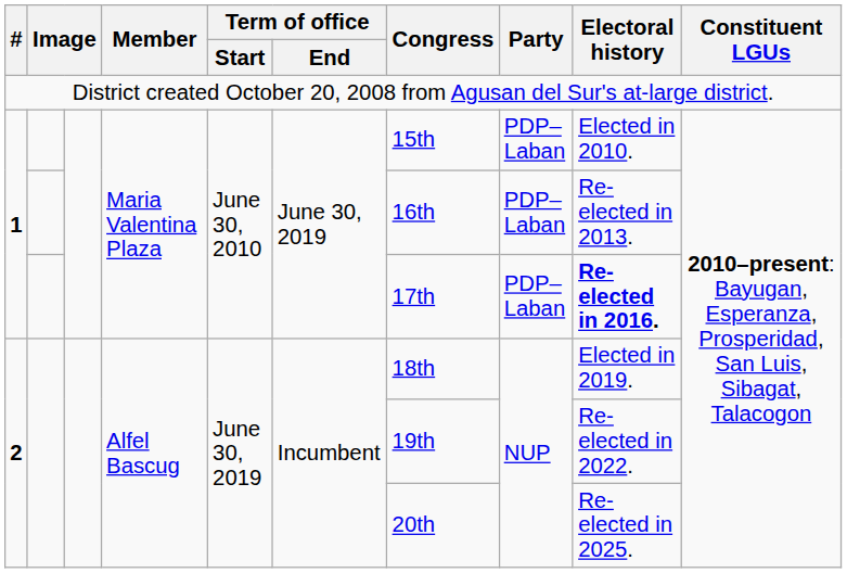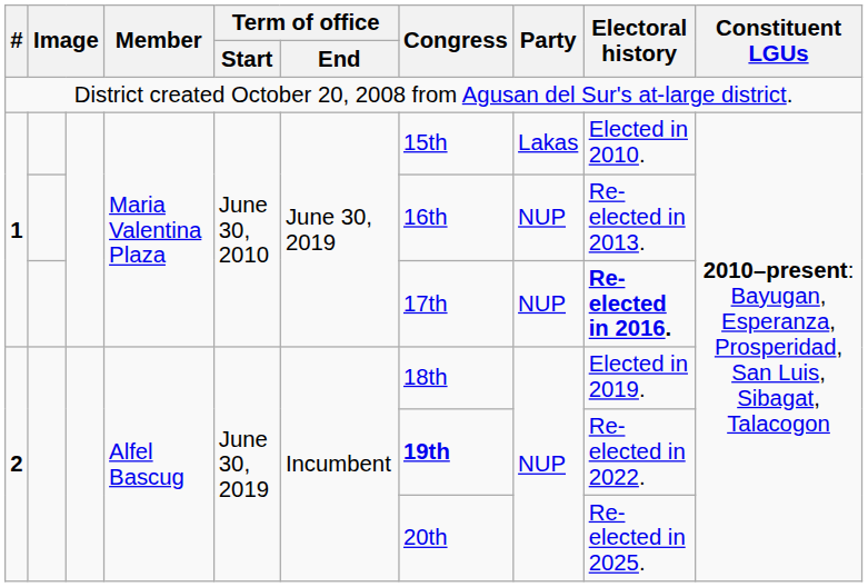row 4 | Party: PDP–Laban -> Lakas
row 5 | Party: PDP–Laban -> NUP
row 6 | Party: PDP–Laban -> NUP
row 8 | Congress: normal -> bold
